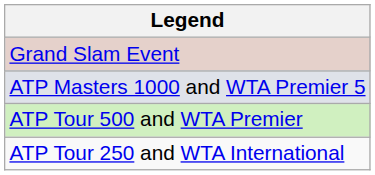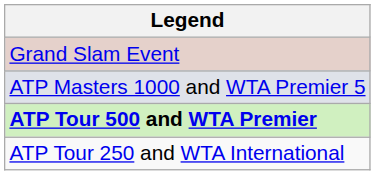row 4 | column 1: normal -> bold
